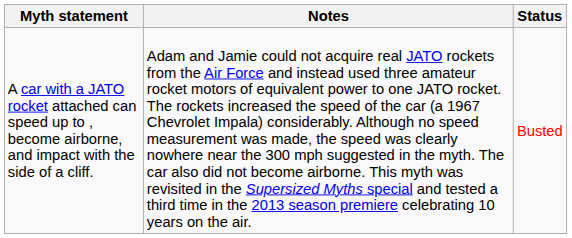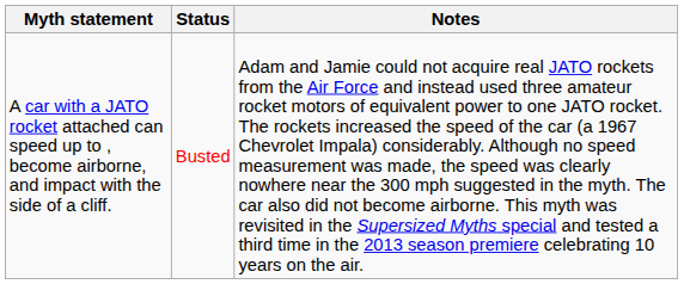columns swapped: Status <-> Notes
